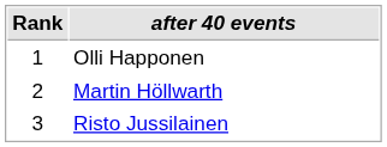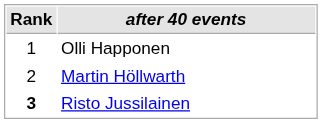Risto Jussilainen | Rank: normal -> bold
